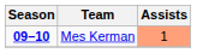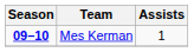Mes Kerman | Assists: lightsalmon background -> no background
